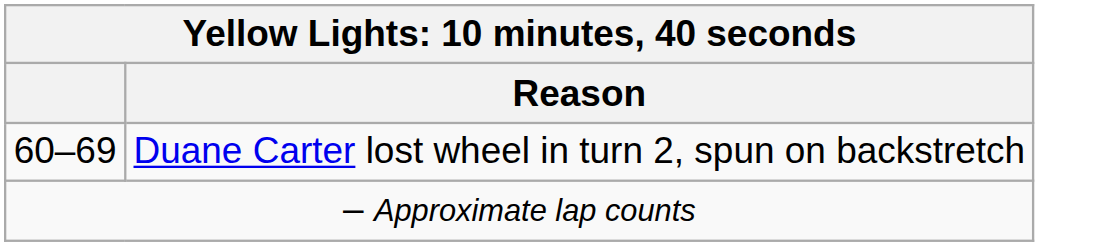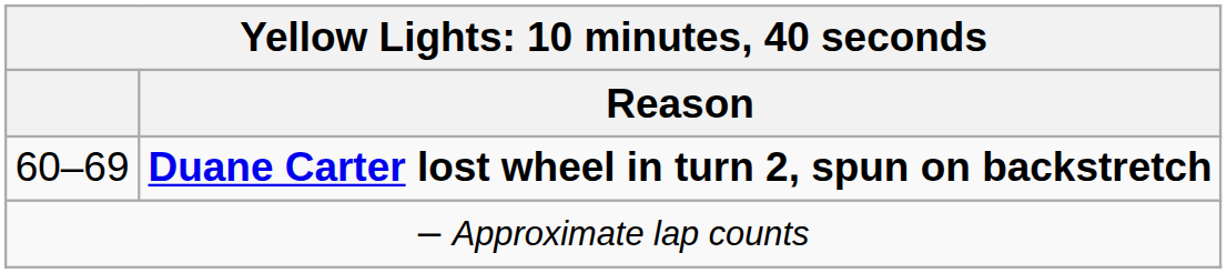60–69 | Reason: normal -> bold
